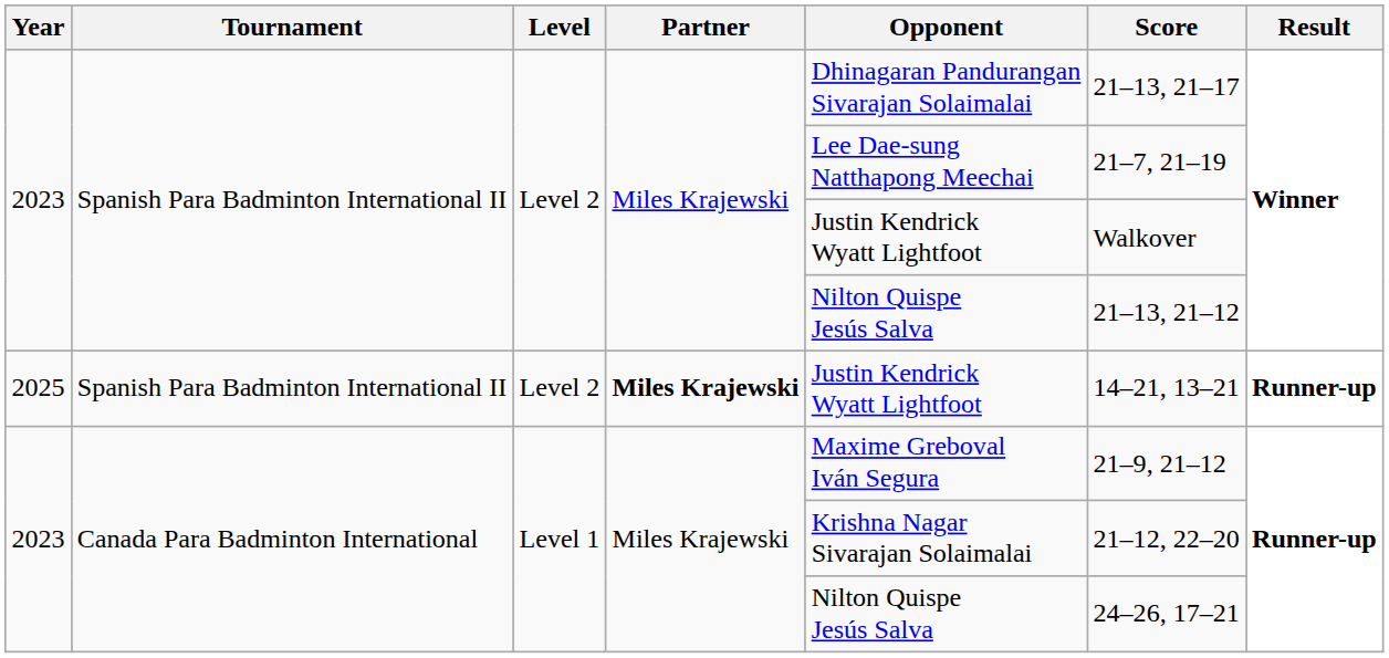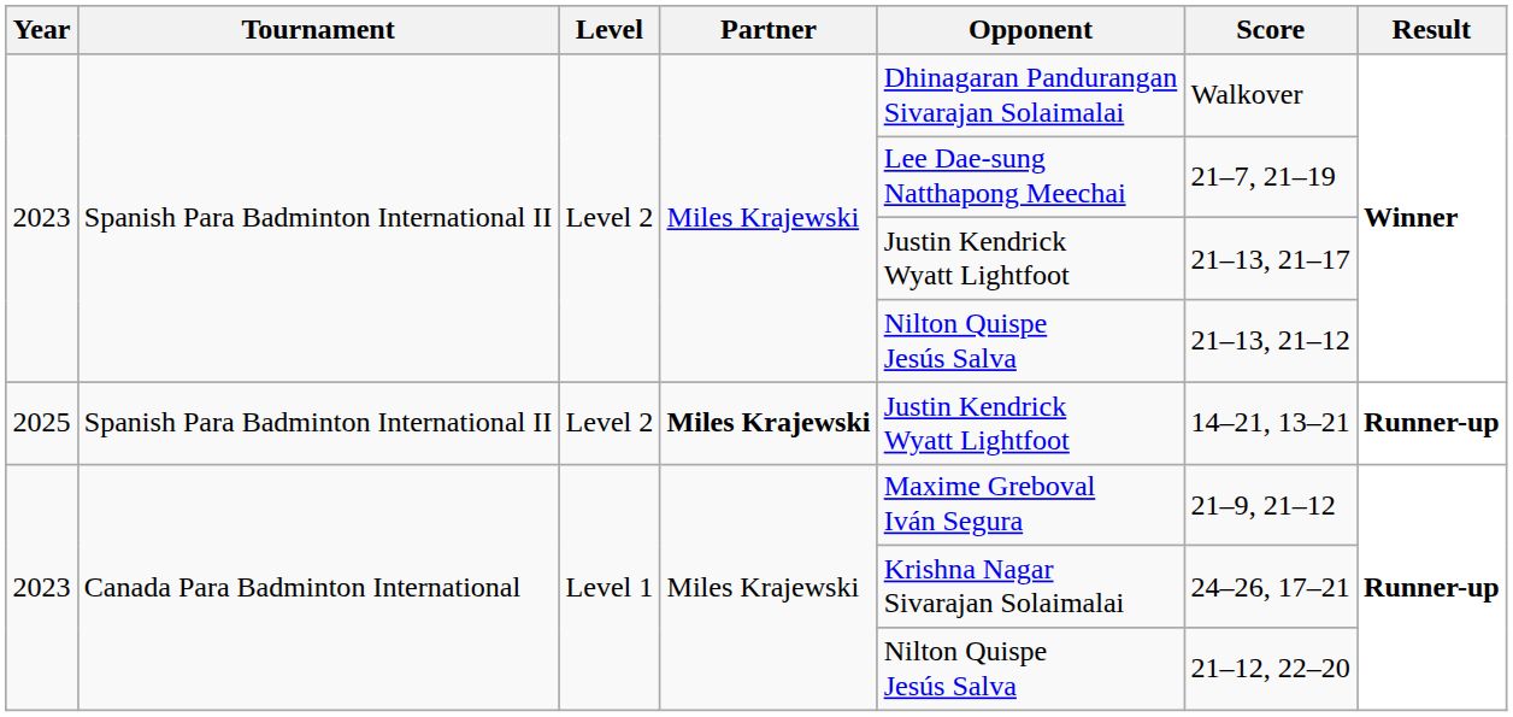row 2 | Score: 21–13, 21–17 -> Walkover
row 4 | Score: Walkover -> 21–13, 21–17
row 8 | Score: 21–12, 22–20 -> 24–26, 17–21
row 9 | Score: 24–26, 17–21 -> 21–12, 22–20
